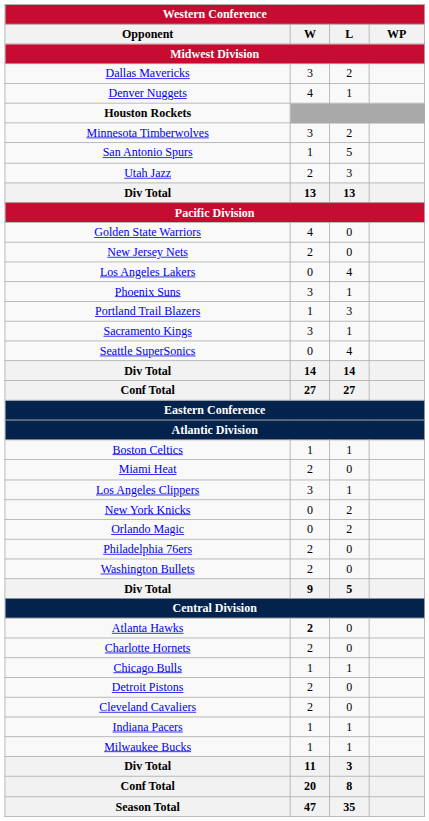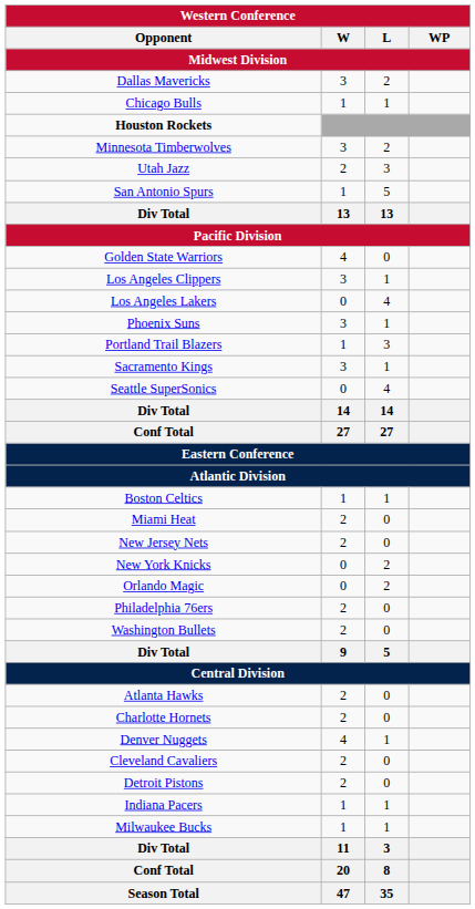rows swapped: Denver Nuggets <-> Chicago Bulls
rows swapped: San Antonio Spurs <-> Utah Jazz
rows swapped: Los Angeles Clippers <-> New Jersey Nets
Atlanta Hawks | W: bold -> normal
rows swapped: Cleveland Cavaliers <-> Detroit Pistons
